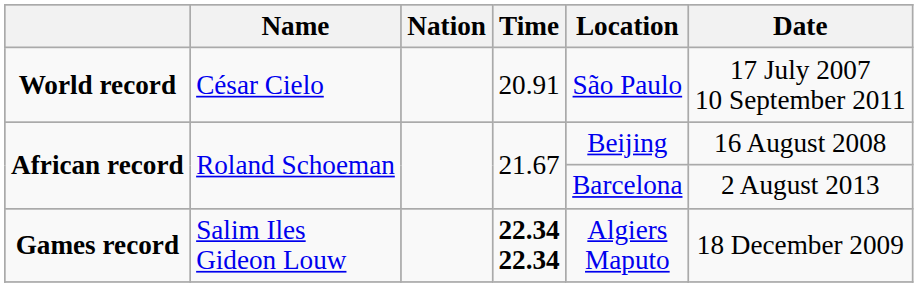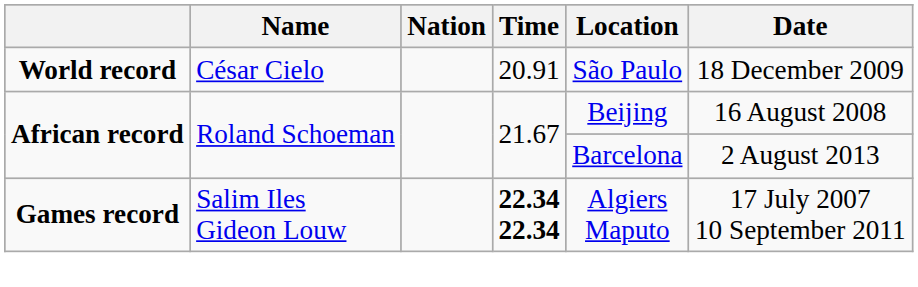World record | Date: 17 July 2007 10 September 2011 -> 18 December 2009
Games record | Date: 18 December 2009 -> 17 July 2007 10 September 2011
